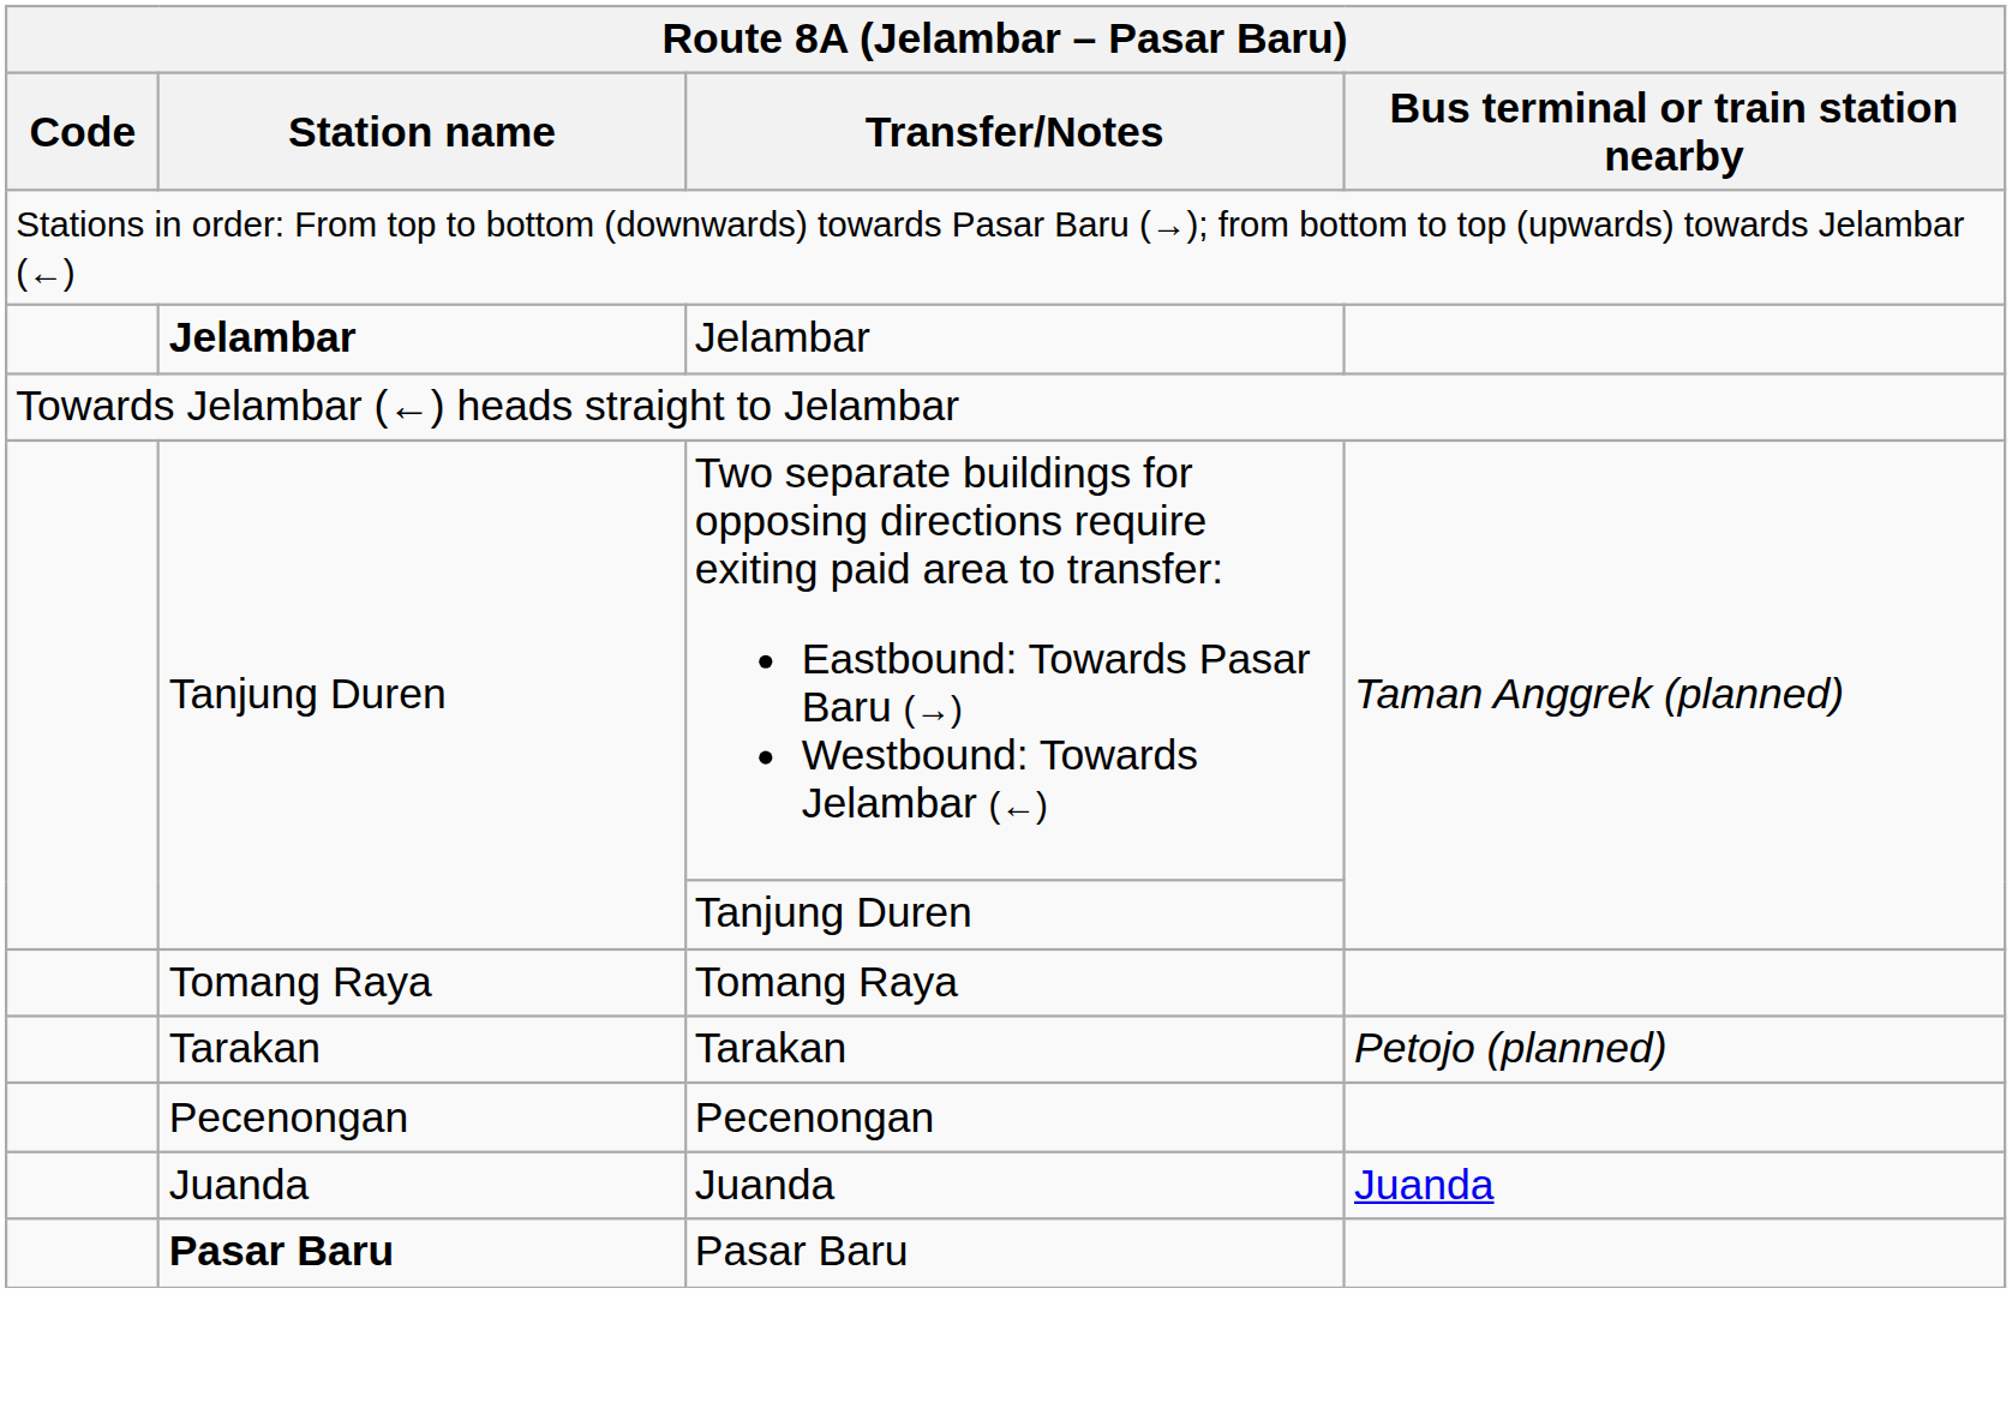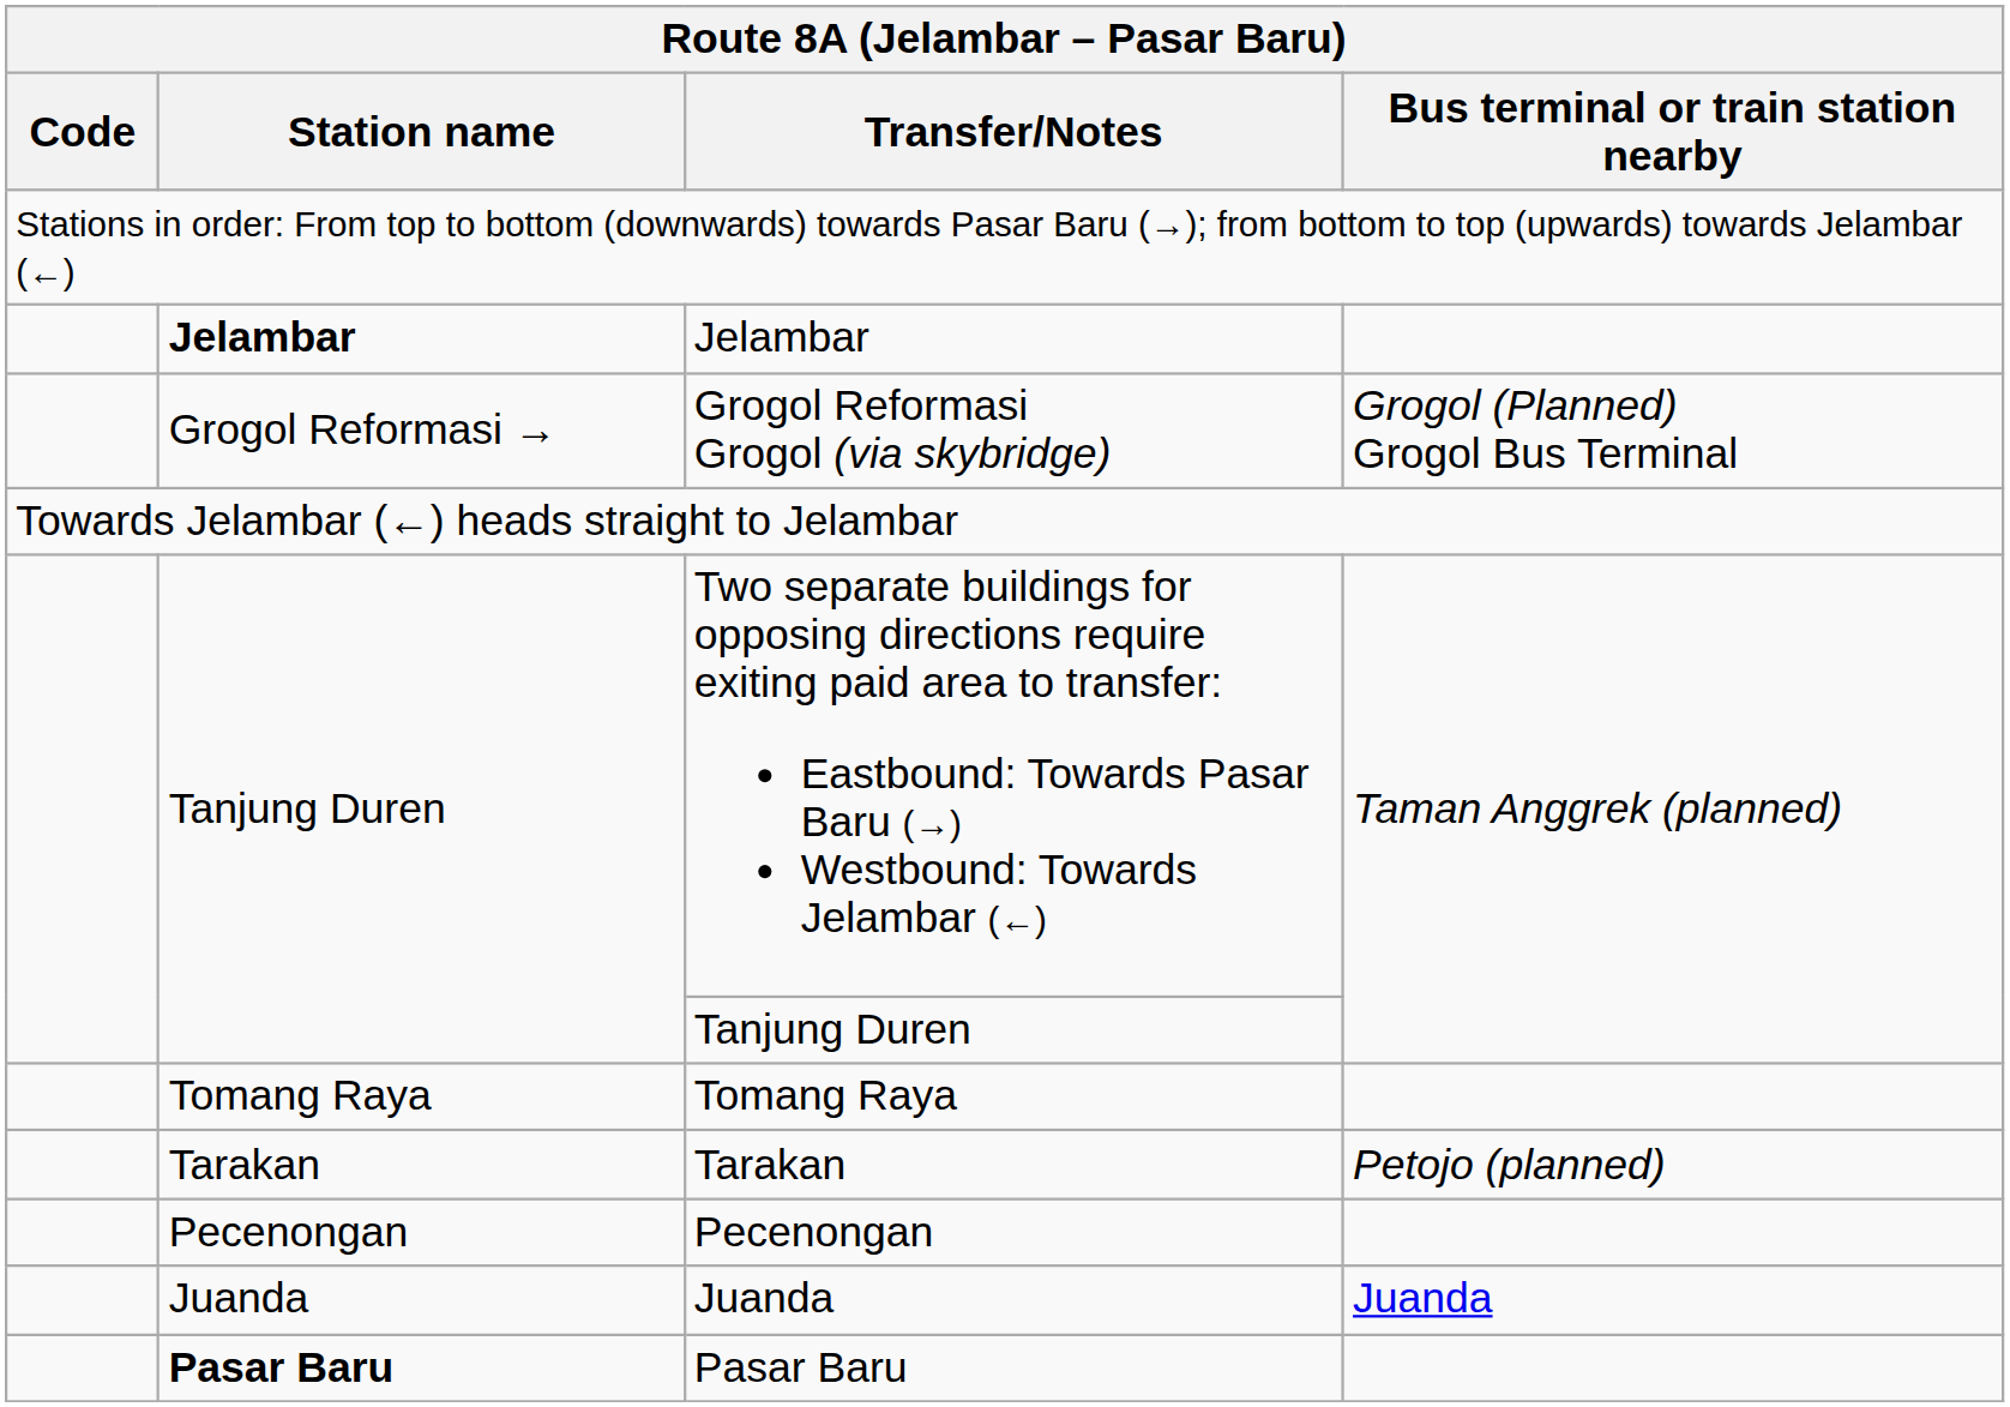+ row: Grogol Reformasi → | Grogol Reformasi Grogol (via skybridge) | Grogol (Planned) Grogol Bus Terminal
